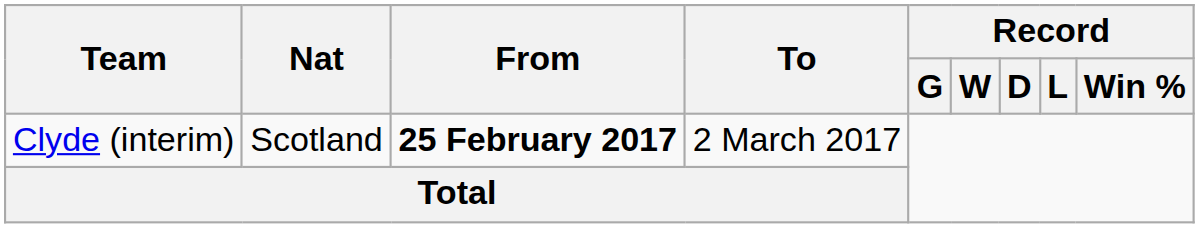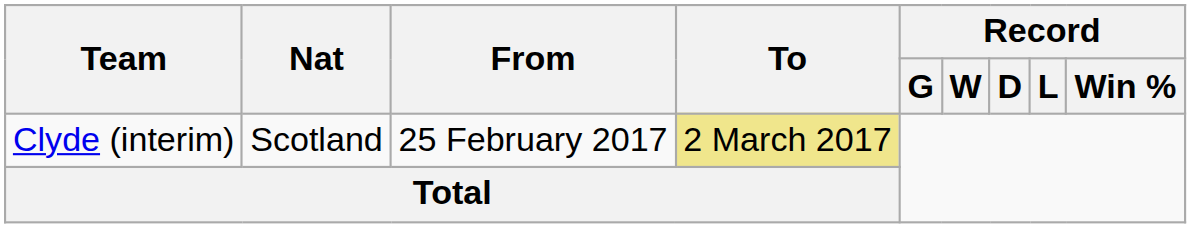Clyde (interim) | From: bold -> normal
Clyde (interim) | To: no background -> khaki background
